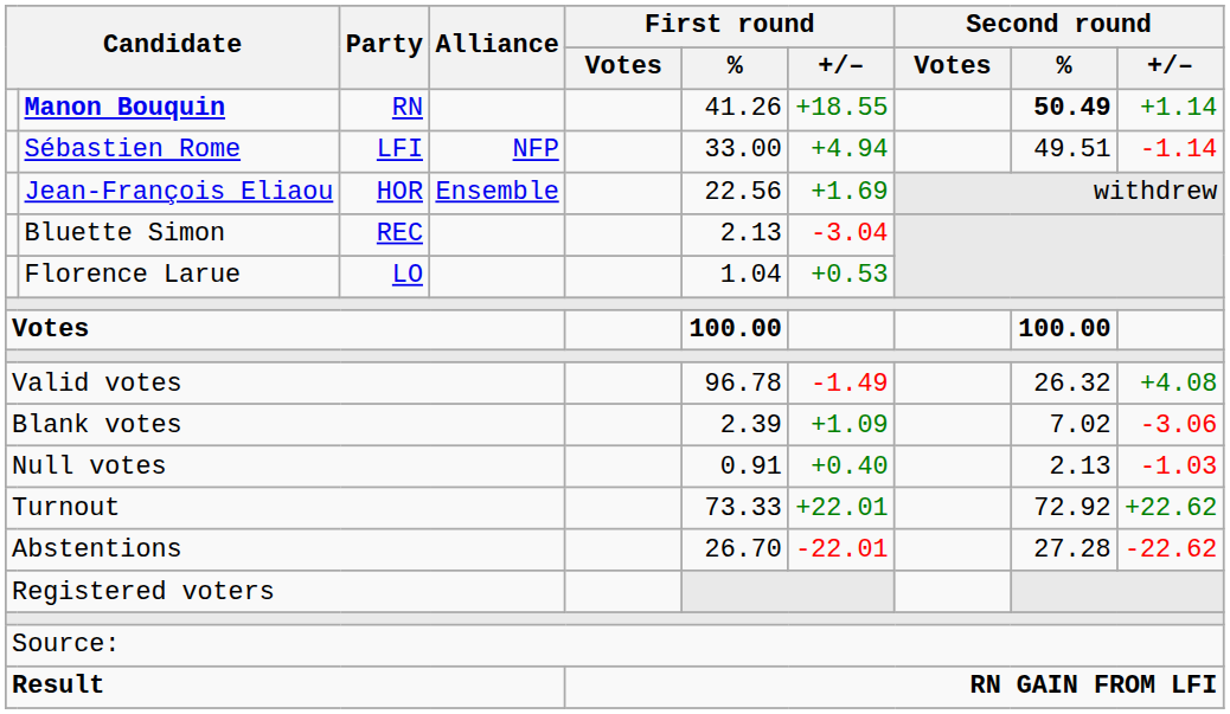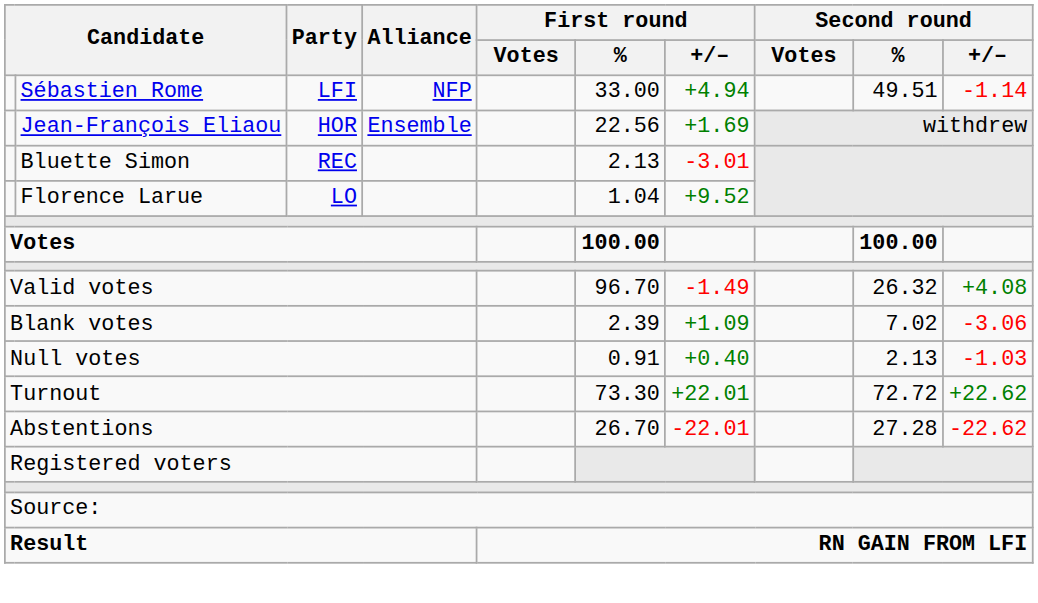- row: Manon Bouquin | RN | 41.26 | +18.55 | 50.49 | +1.14
Bluette Simon | First round / +/–: -3.04 -> -3.01
Florence Larue | First round / +/–: +0.53 -> +9.52
Valid votes | First round / %: 96.78 -> 96.70
Turnout | First round / %: 73.33 -> 73.30
Turnout | Second round / %: 72.92 -> 72.72
